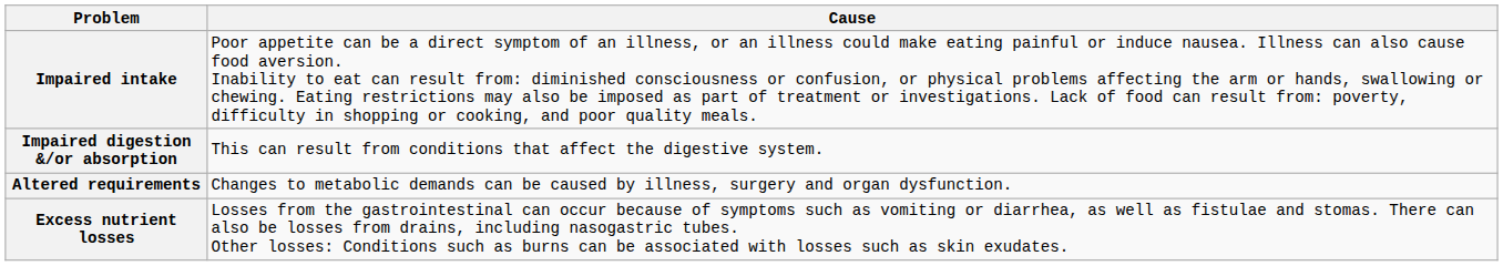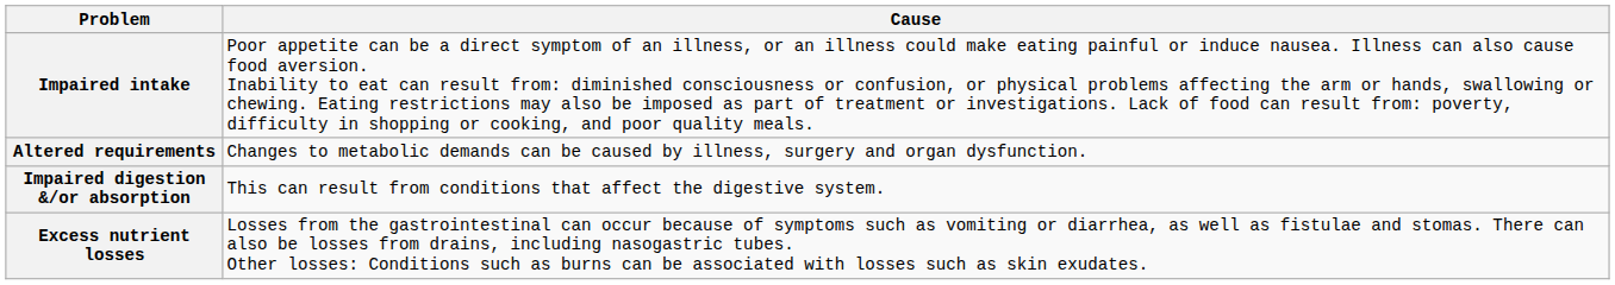rows swapped: Impaired digestion &/or absorption <-> Altered requirements
